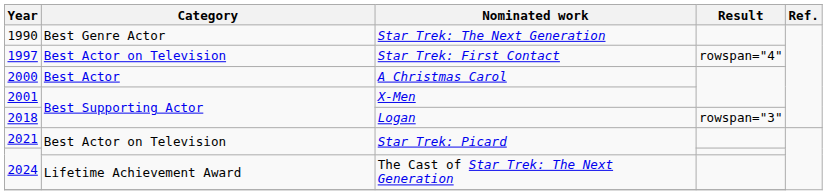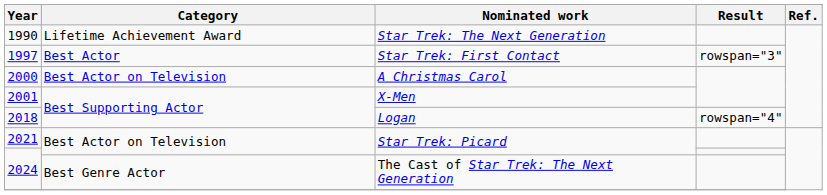1990 | Category: Best Genre Actor -> Lifetime Achievement Award
1997 | Category: Best Actor on Television -> Best Actor
1997 | Result: rowspan="4" -> rowspan="3"
2000 | Category: Best Actor -> Best Actor on Television
2018 | Result: rowspan="3" -> rowspan="4"
2024 / The Cast of Star Trek: The Next Generation | Category: Lifetime Achievement Award -> Best Genre Actor
